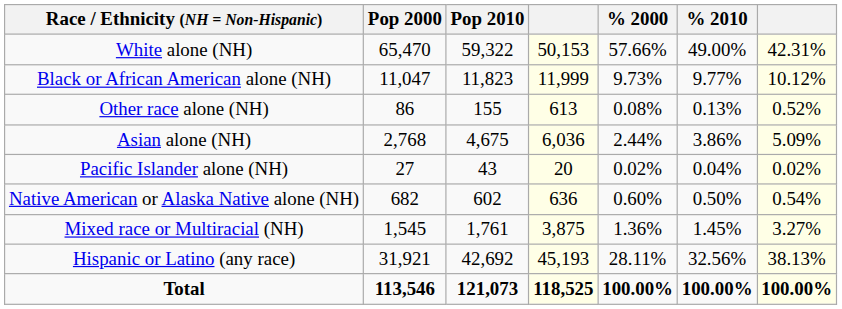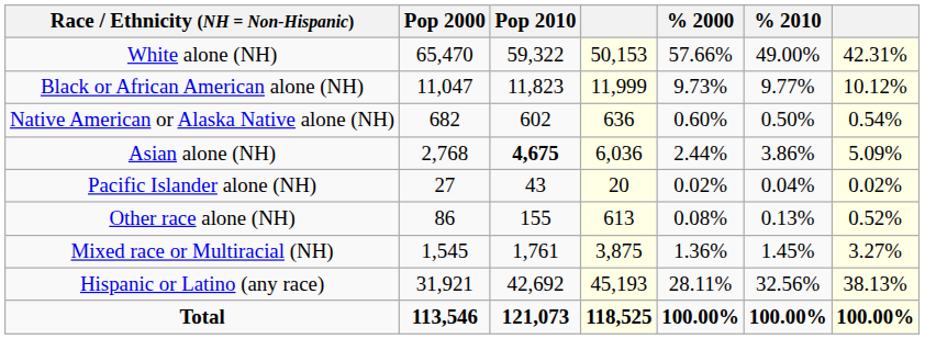rows swapped: Native American or Alaska Native alone (NH) <-> Other race alone (NH)
Asian alone (NH) | Pop 2010: normal -> bold
